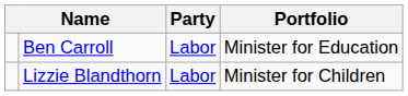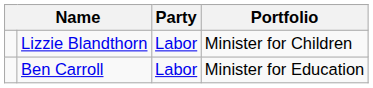rows swapped: Ben Carroll <-> Lizzie Blandthorn
